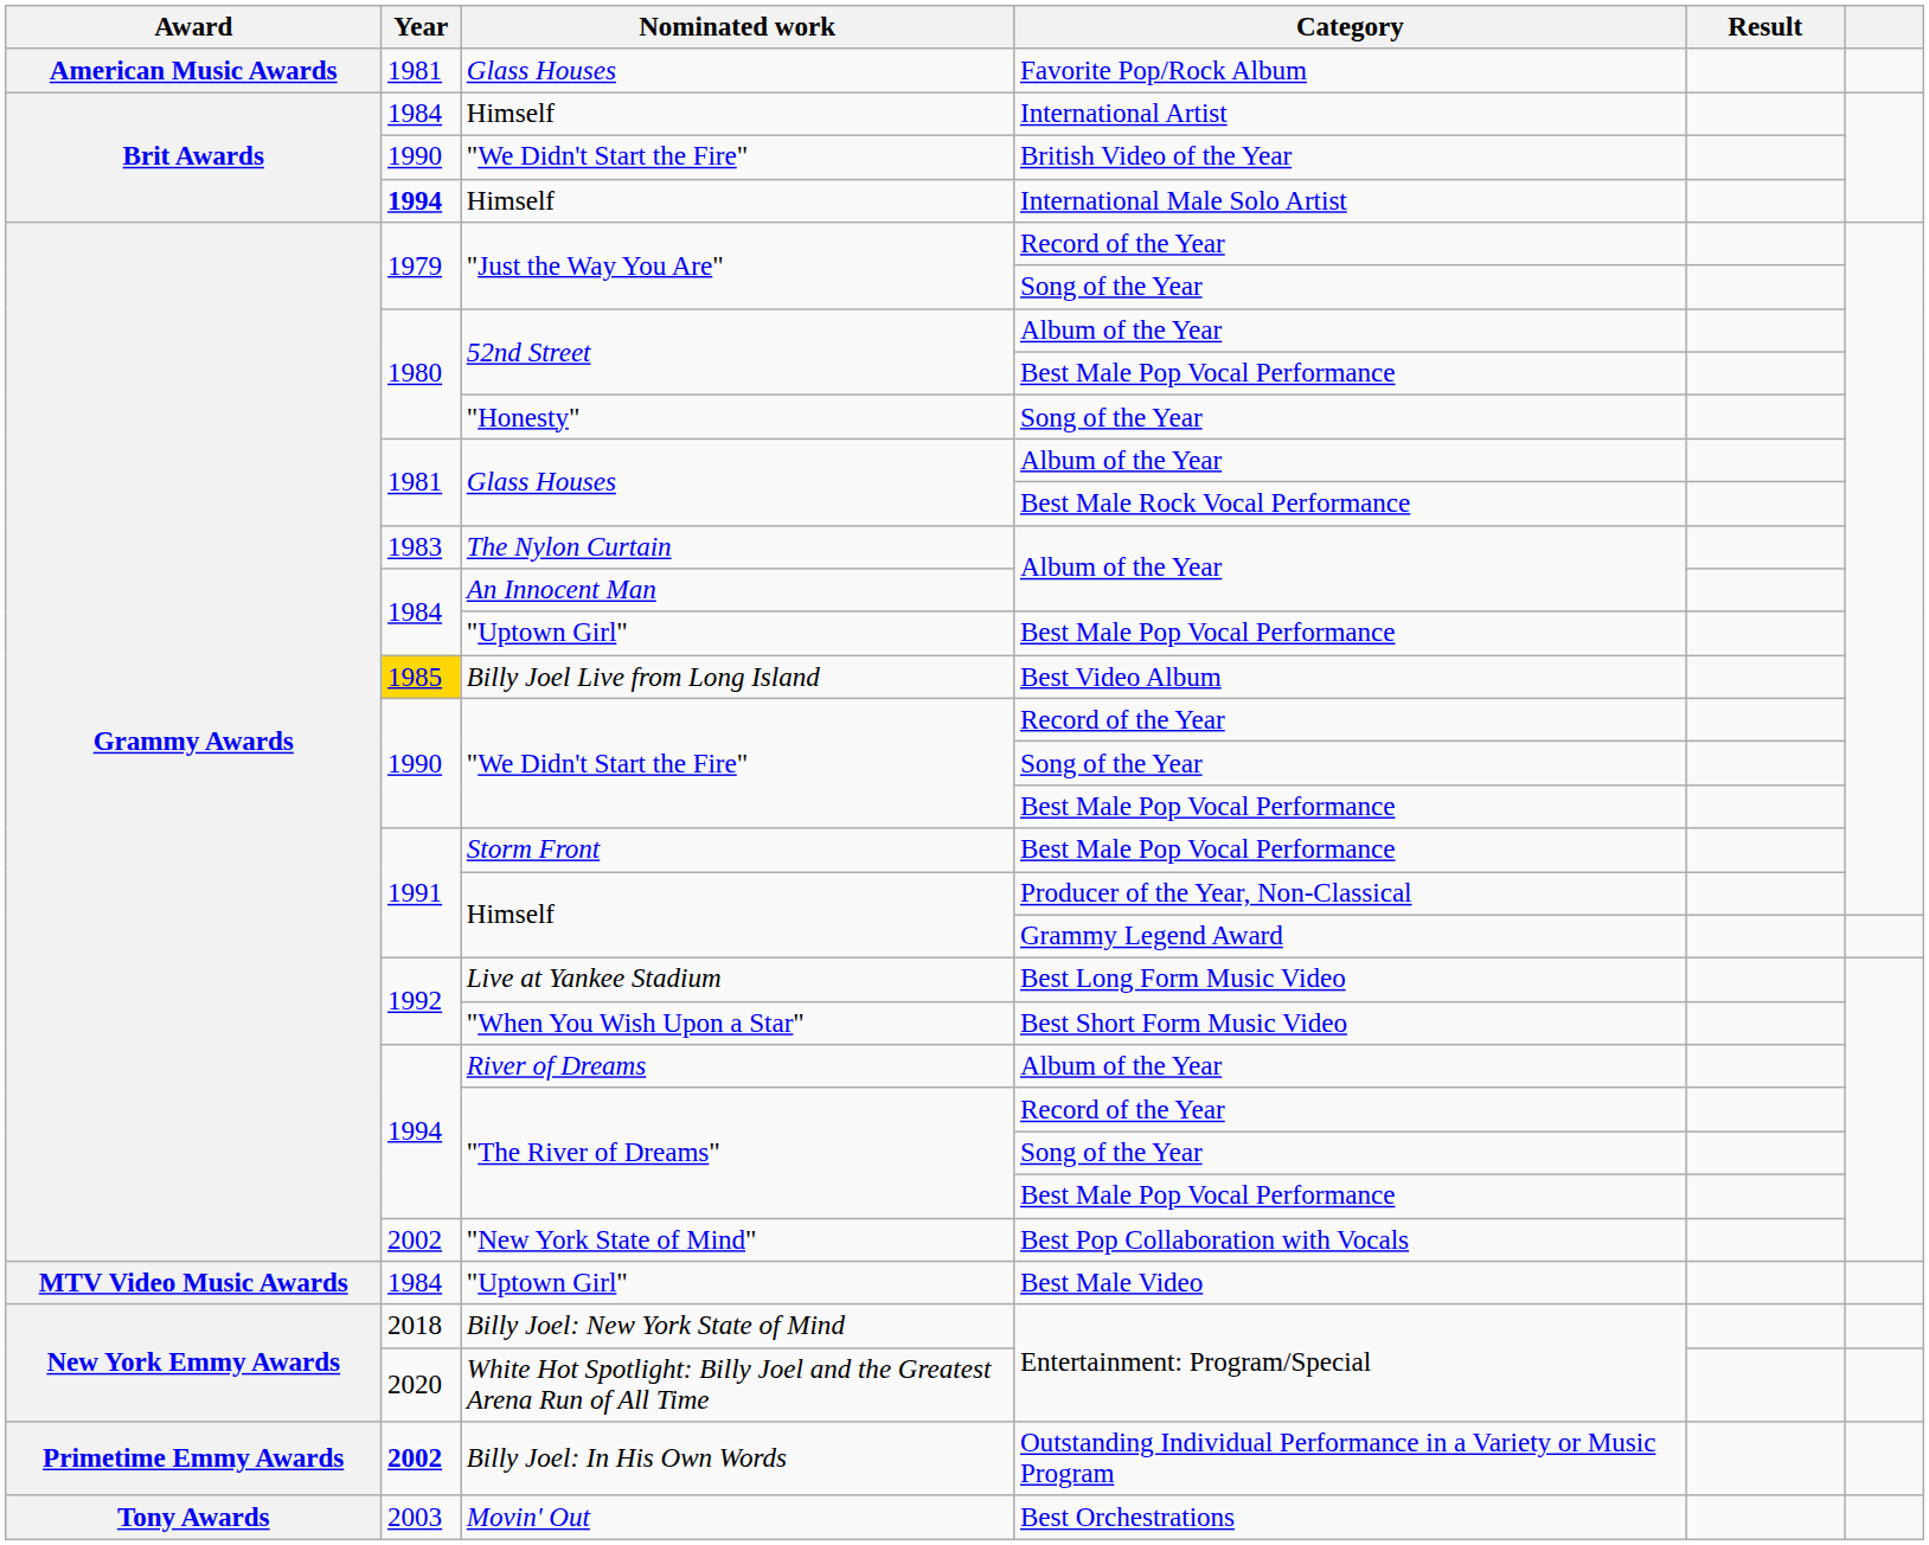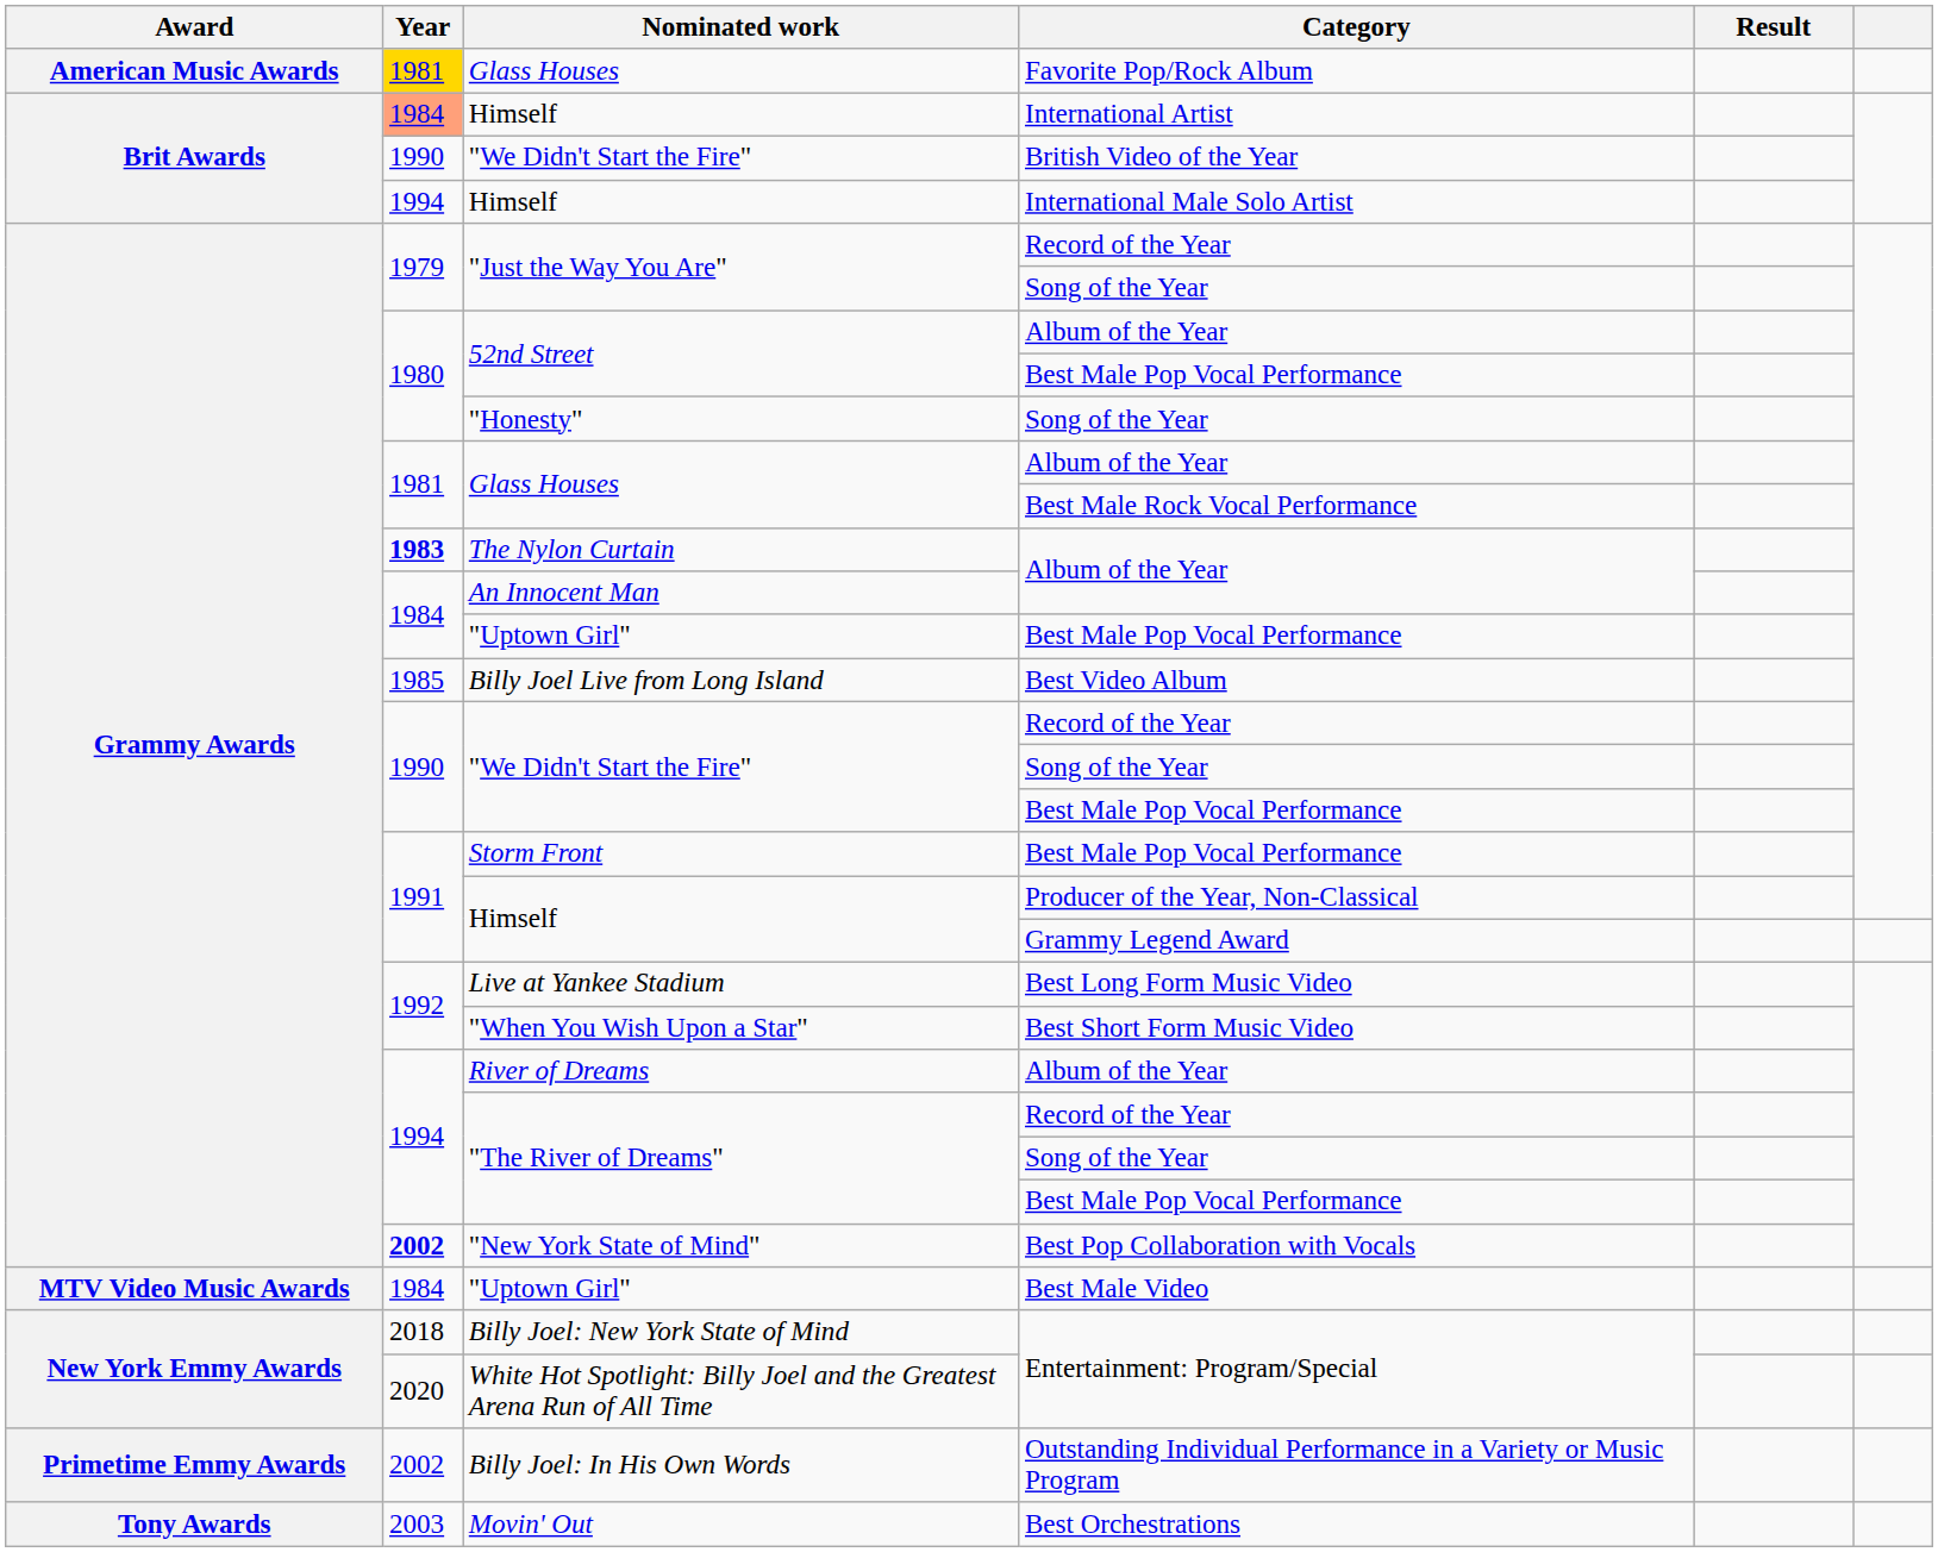Glass Houses / Favorite Pop/Rock Album | Year: no background -> gold background
Himself / International Artist | Year: no background -> lightsalmon background
Himself / International Male Solo Artist | Year: bold -> normal
The Nylon Curtain | Year: normal -> bold
Billy Joel Live from Long Island | Year: gold background -> no background
"New York State of Mind" | Year: normal -> bold
Billy Joel: In His Own Words | Year: bold -> normal
